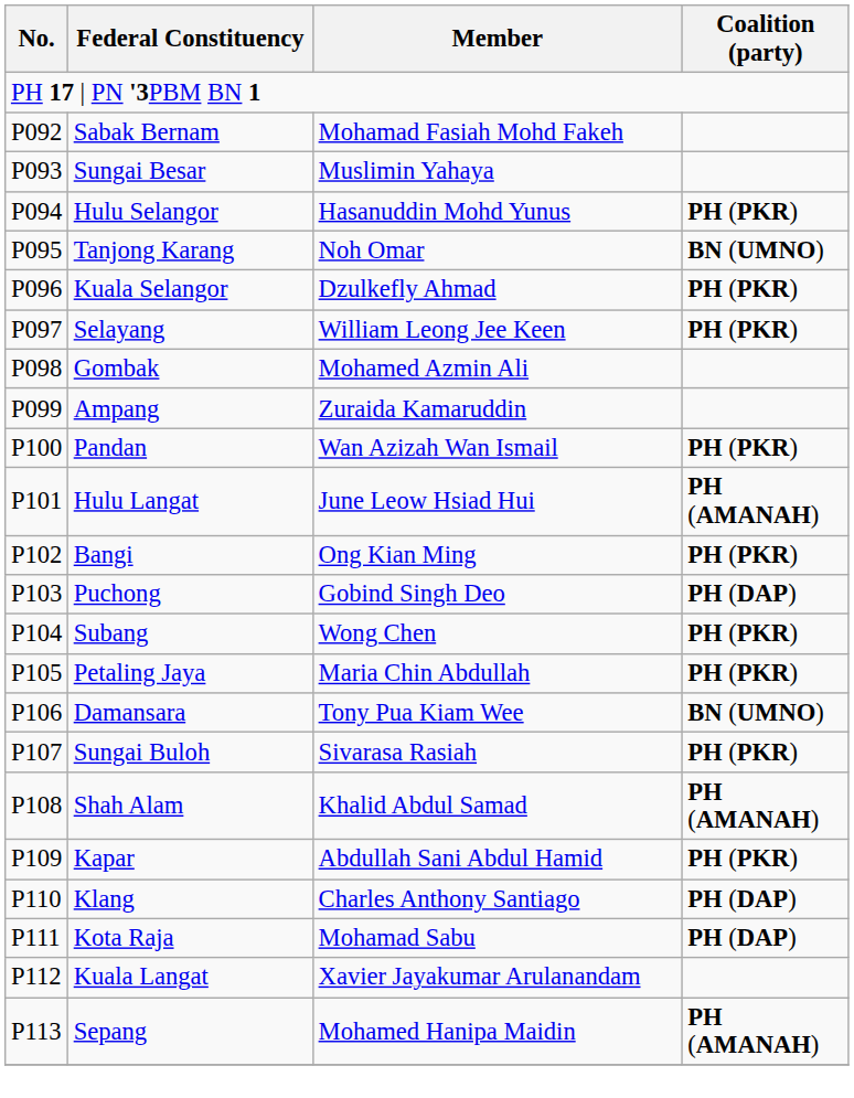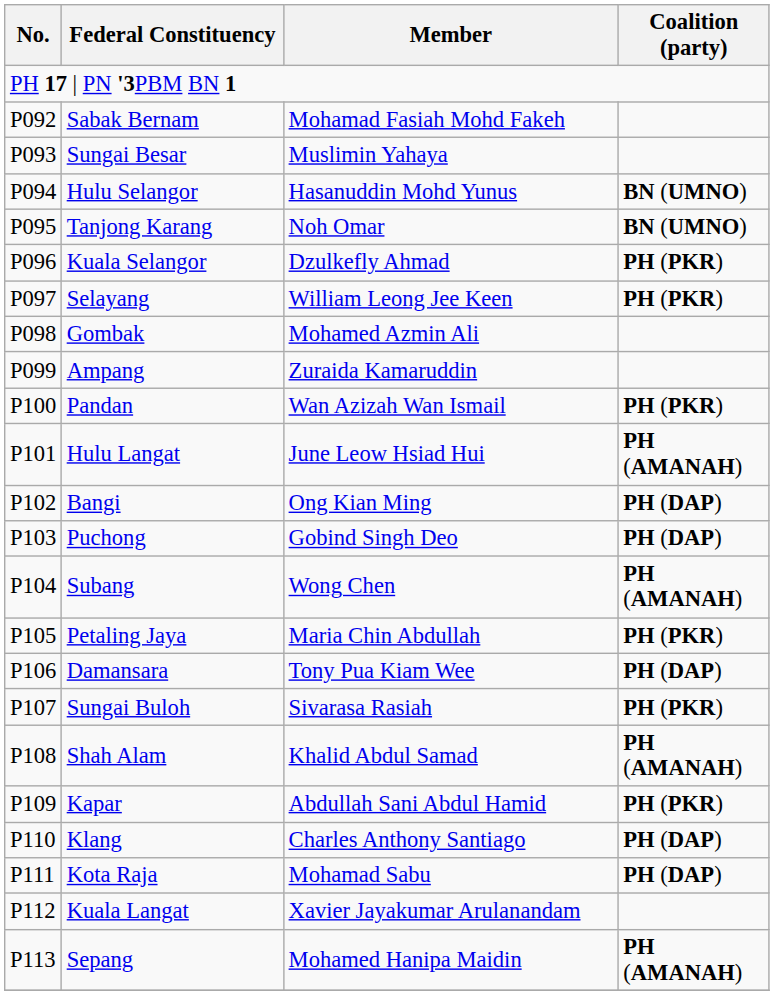Hulu Selangor | Coalition (party): PH (PKR) -> BN (UMNO)
Bangi | Coalition (party): PH (PKR) -> PH (DAP)
Subang | Coalition (party): PH (PKR) -> PH (AMANAH)
Damansara | Coalition (party): BN (UMNO) -> PH (DAP)
